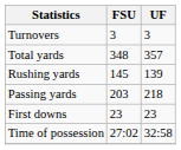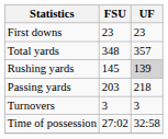rows swapped: First downs <-> Turnovers
Rushing yards | UF: no background -> lightgrey background
